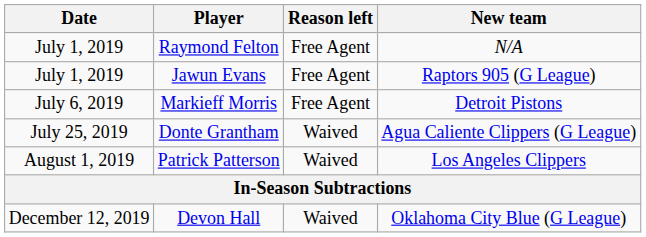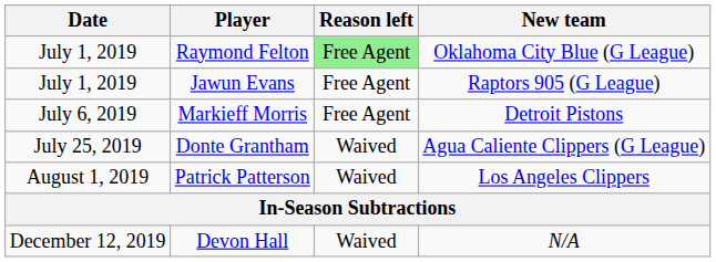Raymond Felton | Reason left: no background -> lightgreen background
Raymond Felton | New team: N/A -> Oklahoma City Blue (G League)
Devon Hall | New team: Oklahoma City Blue (G League) -> N/A
